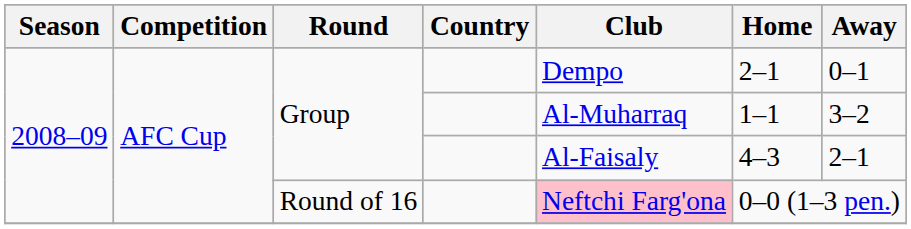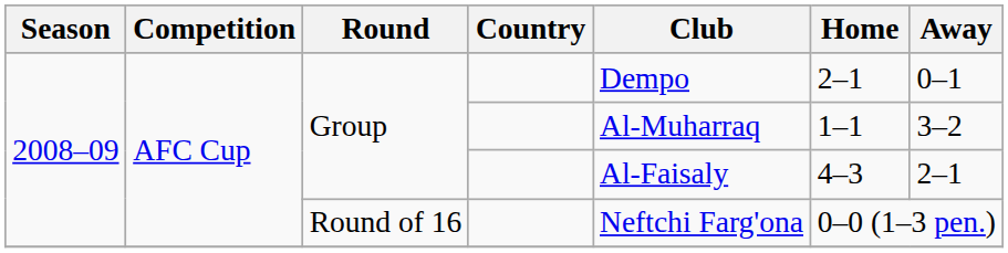Round of 16 | Club: pink background -> no background
